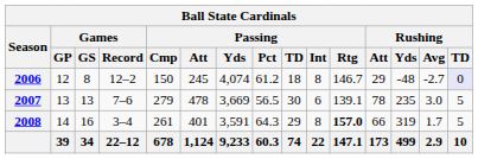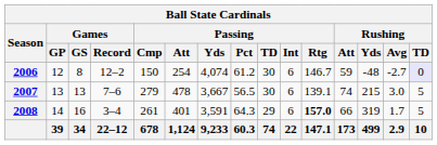2006 | Passing / Att: 245 -> 254
2006 | Passing / TD: 18 -> 30
2006 | Passing / Int: 8 -> 6
2006 | Rushing / Att: 29 -> 59
2007 | Passing / Yds: 3,669 -> 3,667
2007 | Rushing / Att: 78 -> 74
2007 | Rushing / Yds: 235 -> 215
2008 | Passing / Int: 8 -> 6
